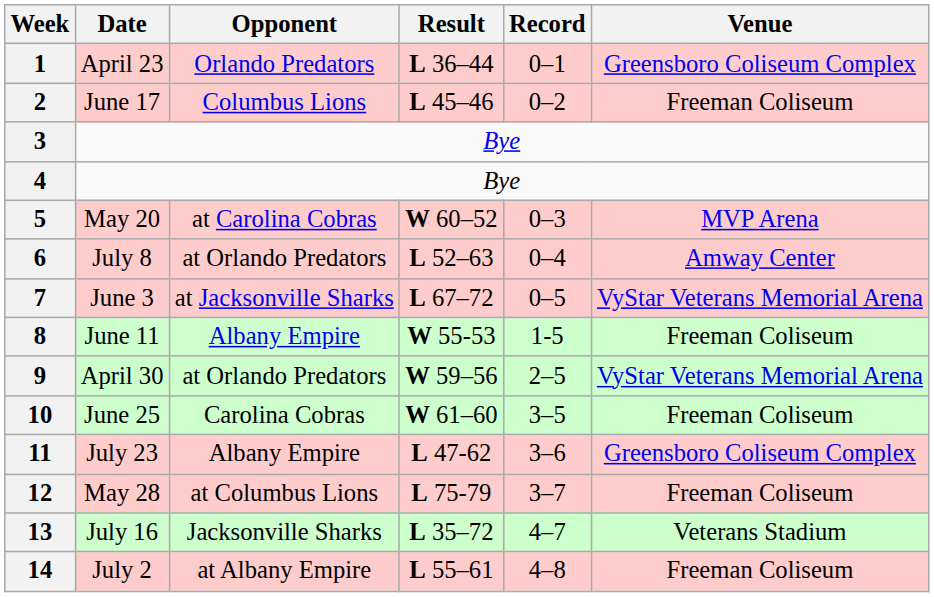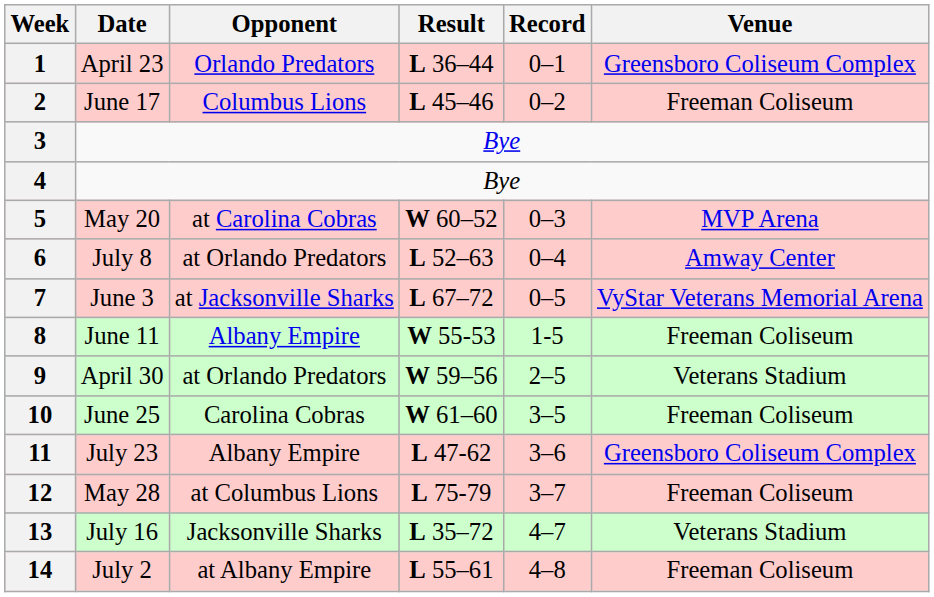9 | Venue: VyStar Veterans Memorial Arena -> Veterans Stadium
